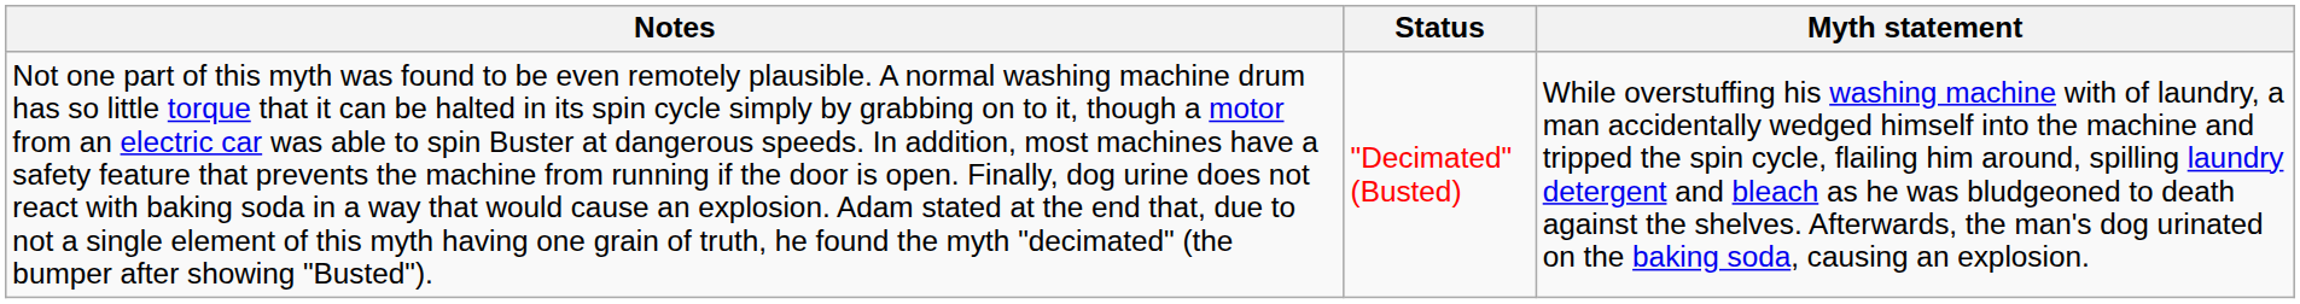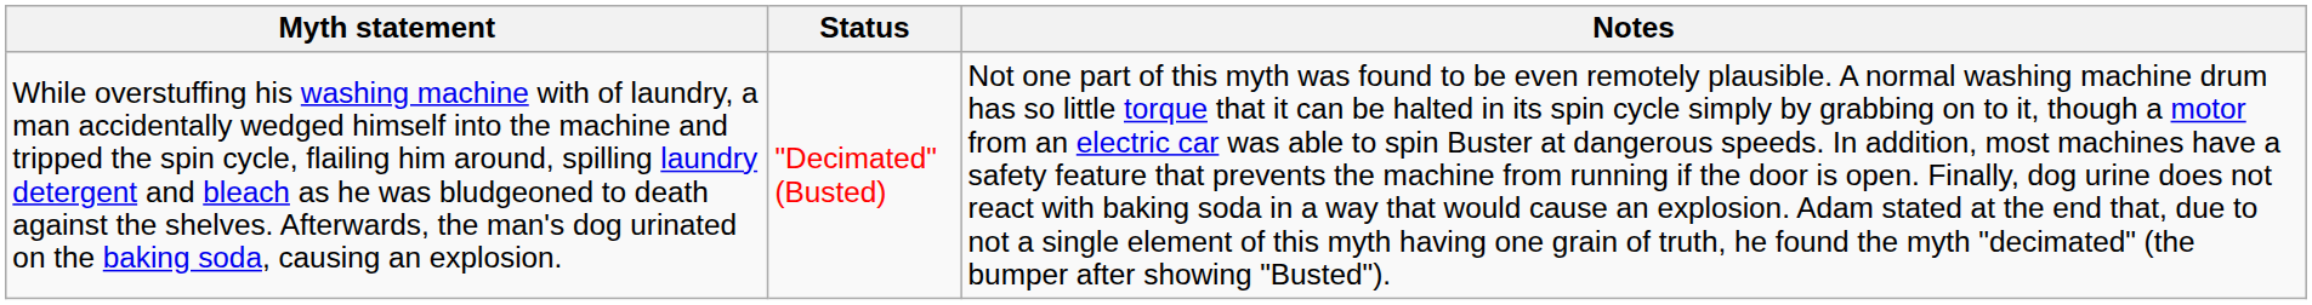columns swapped: Myth statement <-> Notes
